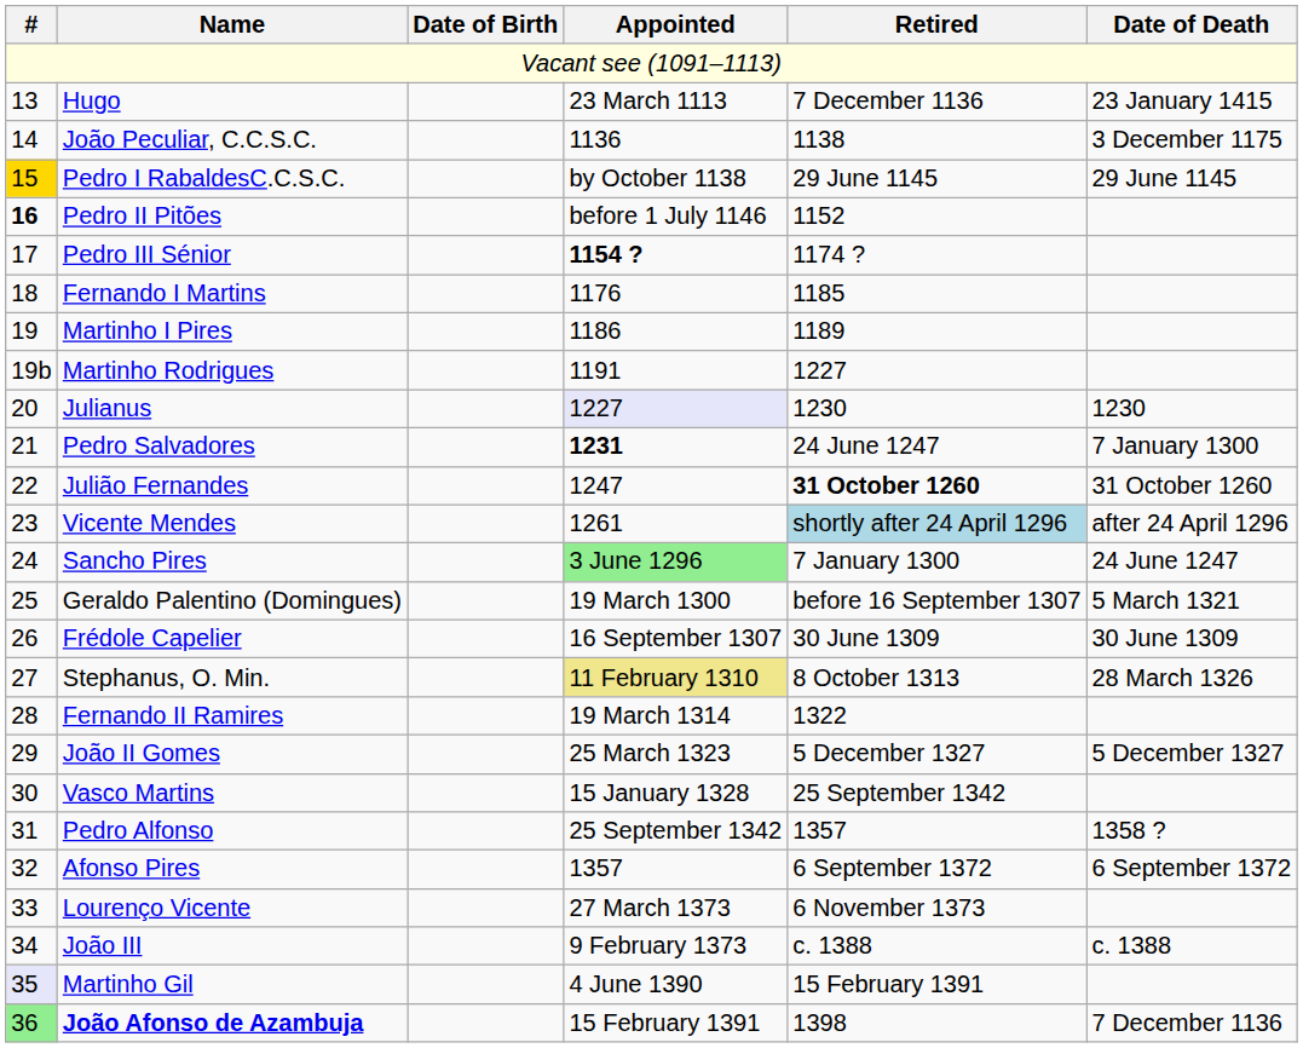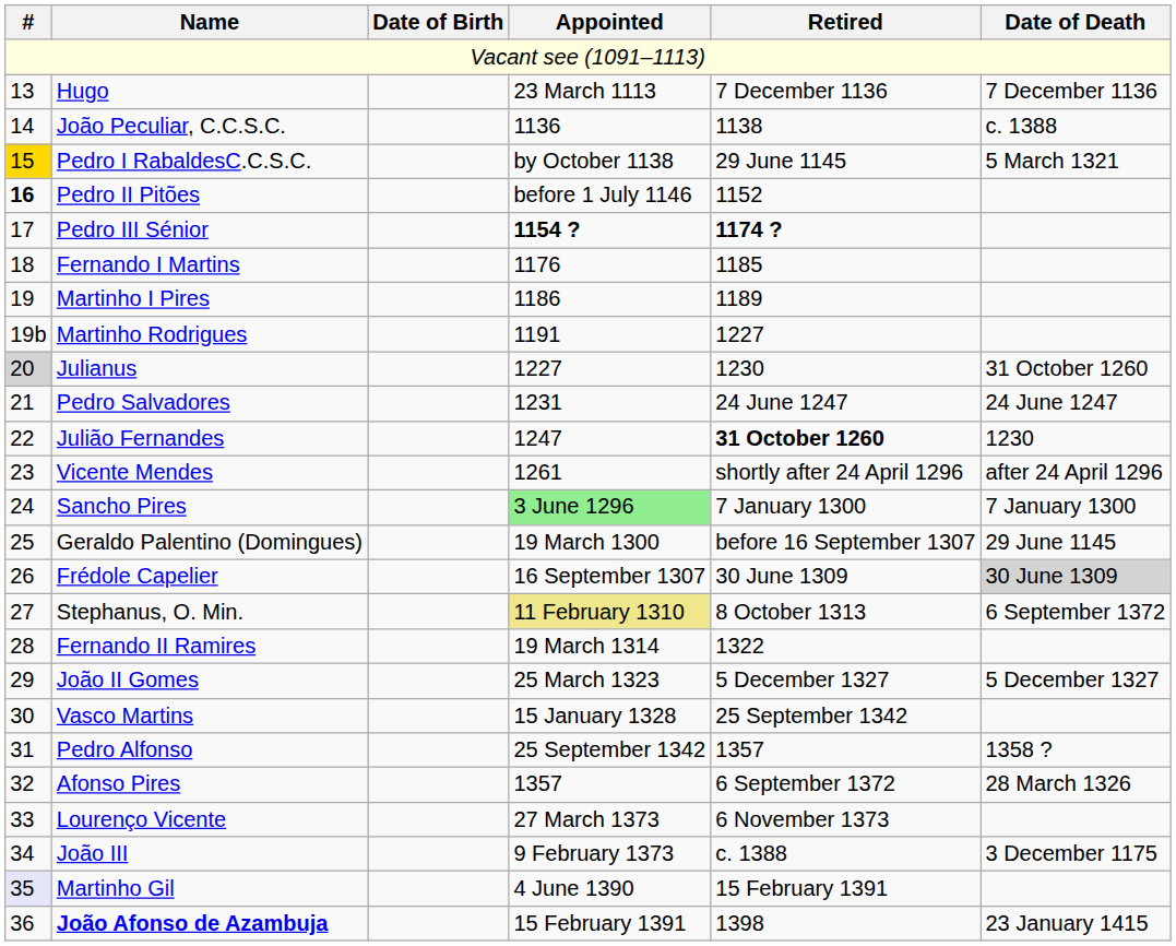Hugo | Date of Death: 23 January 1415 -> 7 December 1136
João Peculiar, C.C.S.C. | Date of Death: 3 December 1175 -> c. 1388
Pedro I RabaldesC.C.S.C. | Date of Death: 29 June 1145 -> 5 March 1321
Pedro III Sénior | Retired: normal -> bold
Julianus | #: no background -> lightgrey background
Julianus | Appointed: lavender background -> no background
Julianus | Date of Death: 1230 -> 31 October 1260
Pedro Salvadores | Appointed: bold -> normal
Pedro Salvadores | Date of Death: 7 January 1300 -> 24 June 1247
Julião Fernandes | Date of Death: 31 October 1260 -> 1230
Vicente Mendes | Retired: lightblue background -> no background
Sancho Pires | Date of Death: 24 June 1247 -> 7 January 1300
Geraldo Palentino (Domingues) | Date of Death: 5 March 1321 -> 29 June 1145
Frédole Capelier | Date of Death: no background -> lightgrey background
Stephanus, O. Min. | Date of Death: 28 March 1326 -> 6 September 1372
Afonso Pires | Date of Death: 6 September 1372 -> 28 March 1326
João III | Date of Death: c. 1388 -> 3 December 1175
João Afonso de Azambuja | #: lightgreen background -> no background
João Afonso de Azambuja | Date of Death: 7 December 1136 -> 23 January 1415
